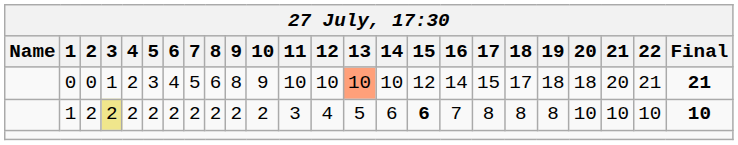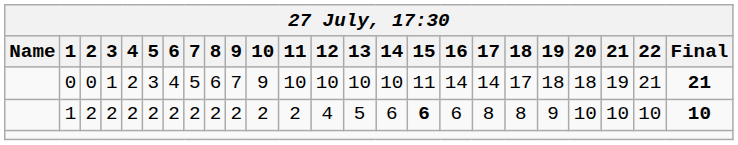row 3 | 9: 8 -> 7
row 3 | 13: lightsalmon background -> no background
row 3 | 15: 12 -> 11
row 3 | 17: 15 -> 14
row 3 | 21: 20 -> 19
row 4 | 3: khaki background -> no background
row 4 | 11: 3 -> 2
row 4 | 16: 7 -> 6
row 4 | 19: 8 -> 9
